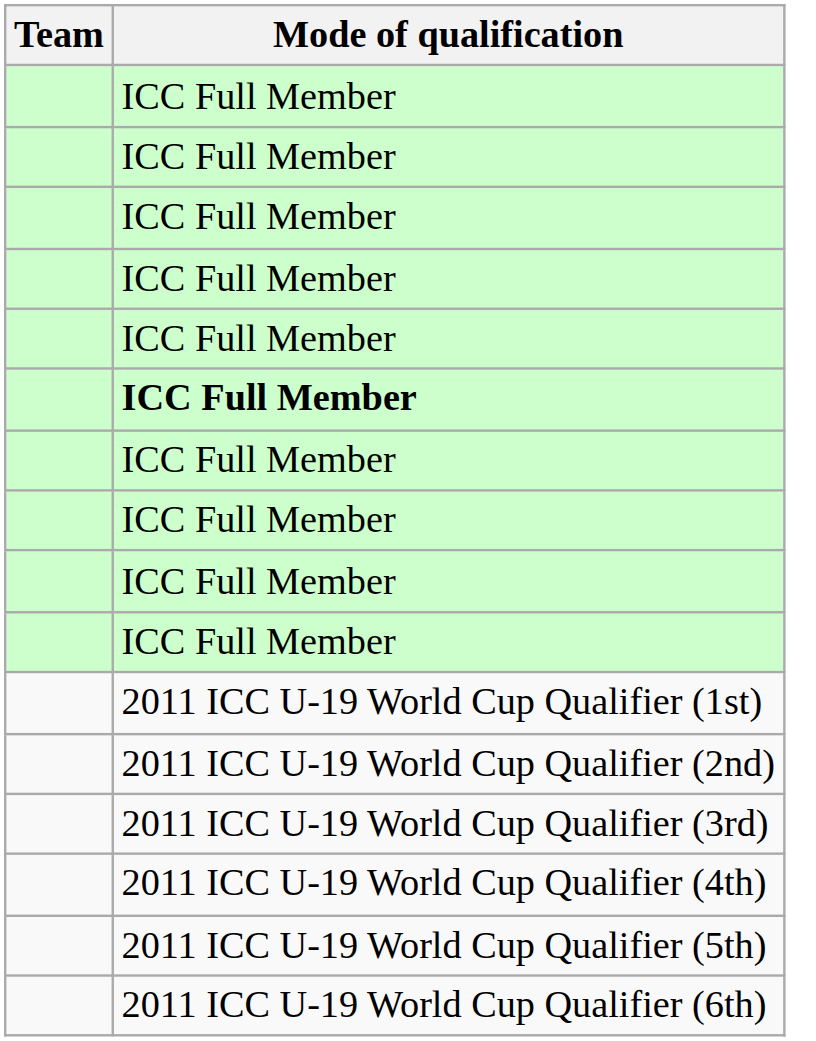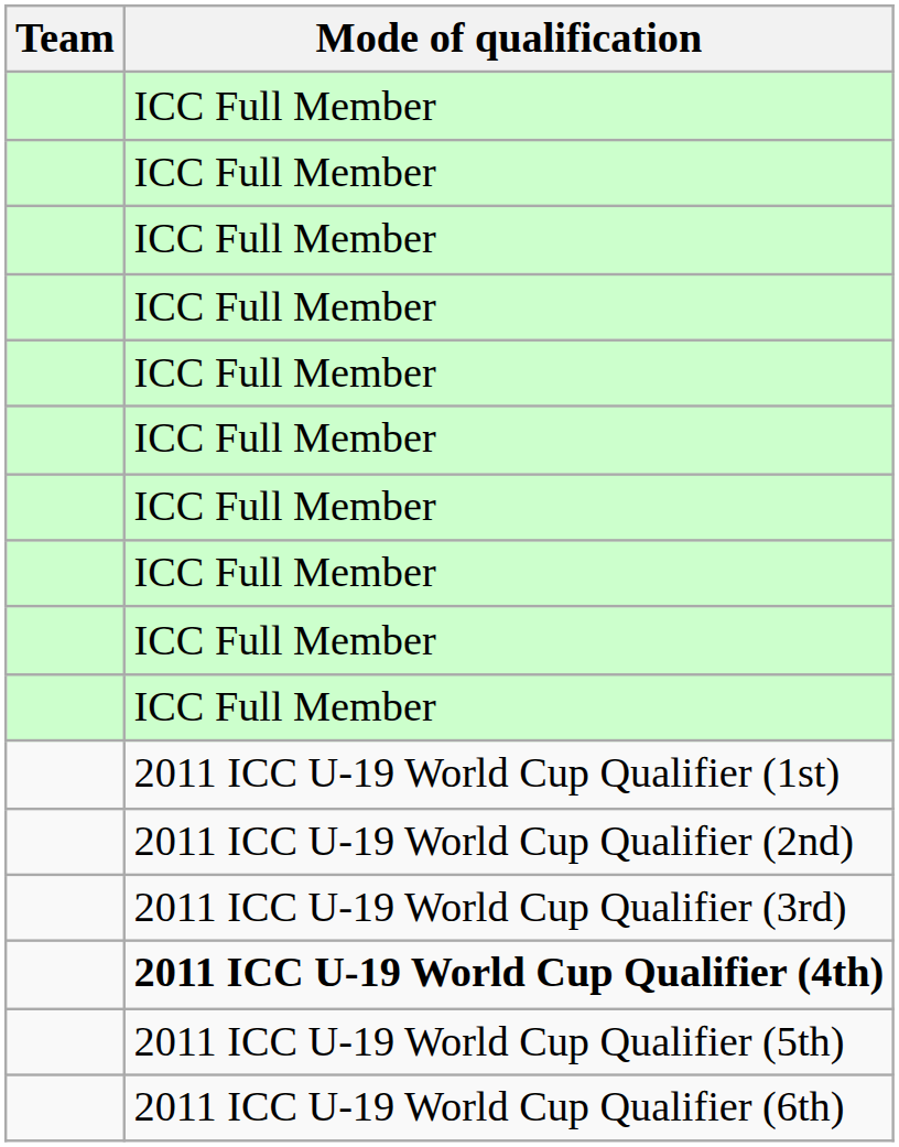row 7 | Mode of qualification: bold -> normal
row 15 | Mode of qualification: normal -> bold
